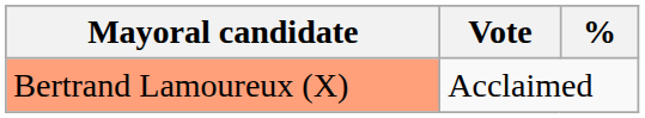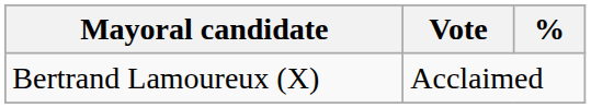Bertrand Lamoureux (X) | Mayoral candidate: lightsalmon background -> no background
